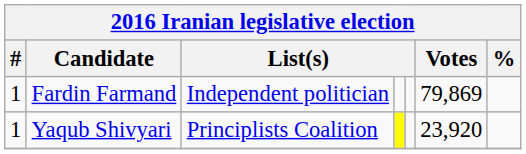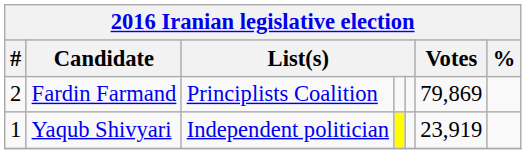Fardin Farmand | #: 1 -> 2
Fardin Farmand | column 3: Independent politician -> Principlists Coalition
Yaqub Shivyari | column 3: Principlists Coalition -> Independent politician
Yaqub Shivyari | Votes: 23,920 -> 23,919
